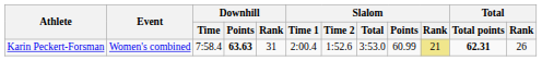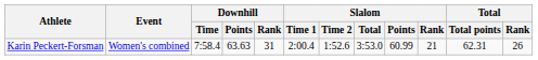row 3 | Downhill / Points: bold -> normal
row 3 | Slalom / Rank: khaki background -> no background
row 3 | Total / Total points: bold -> normal
